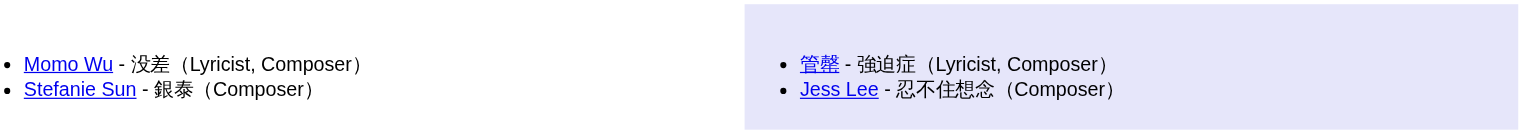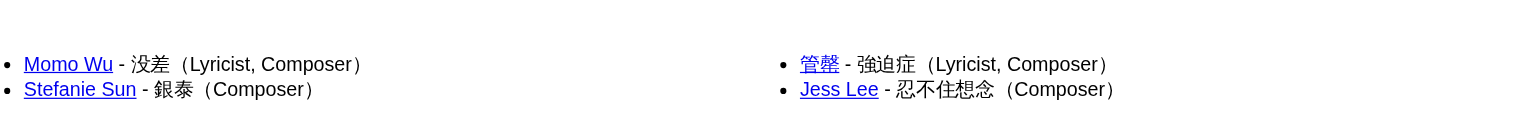Momo Wu - 没差（Lyricist, Composer） Stefanie Sun - 銀泰（Composer） | column 2: lavender background -> no background
